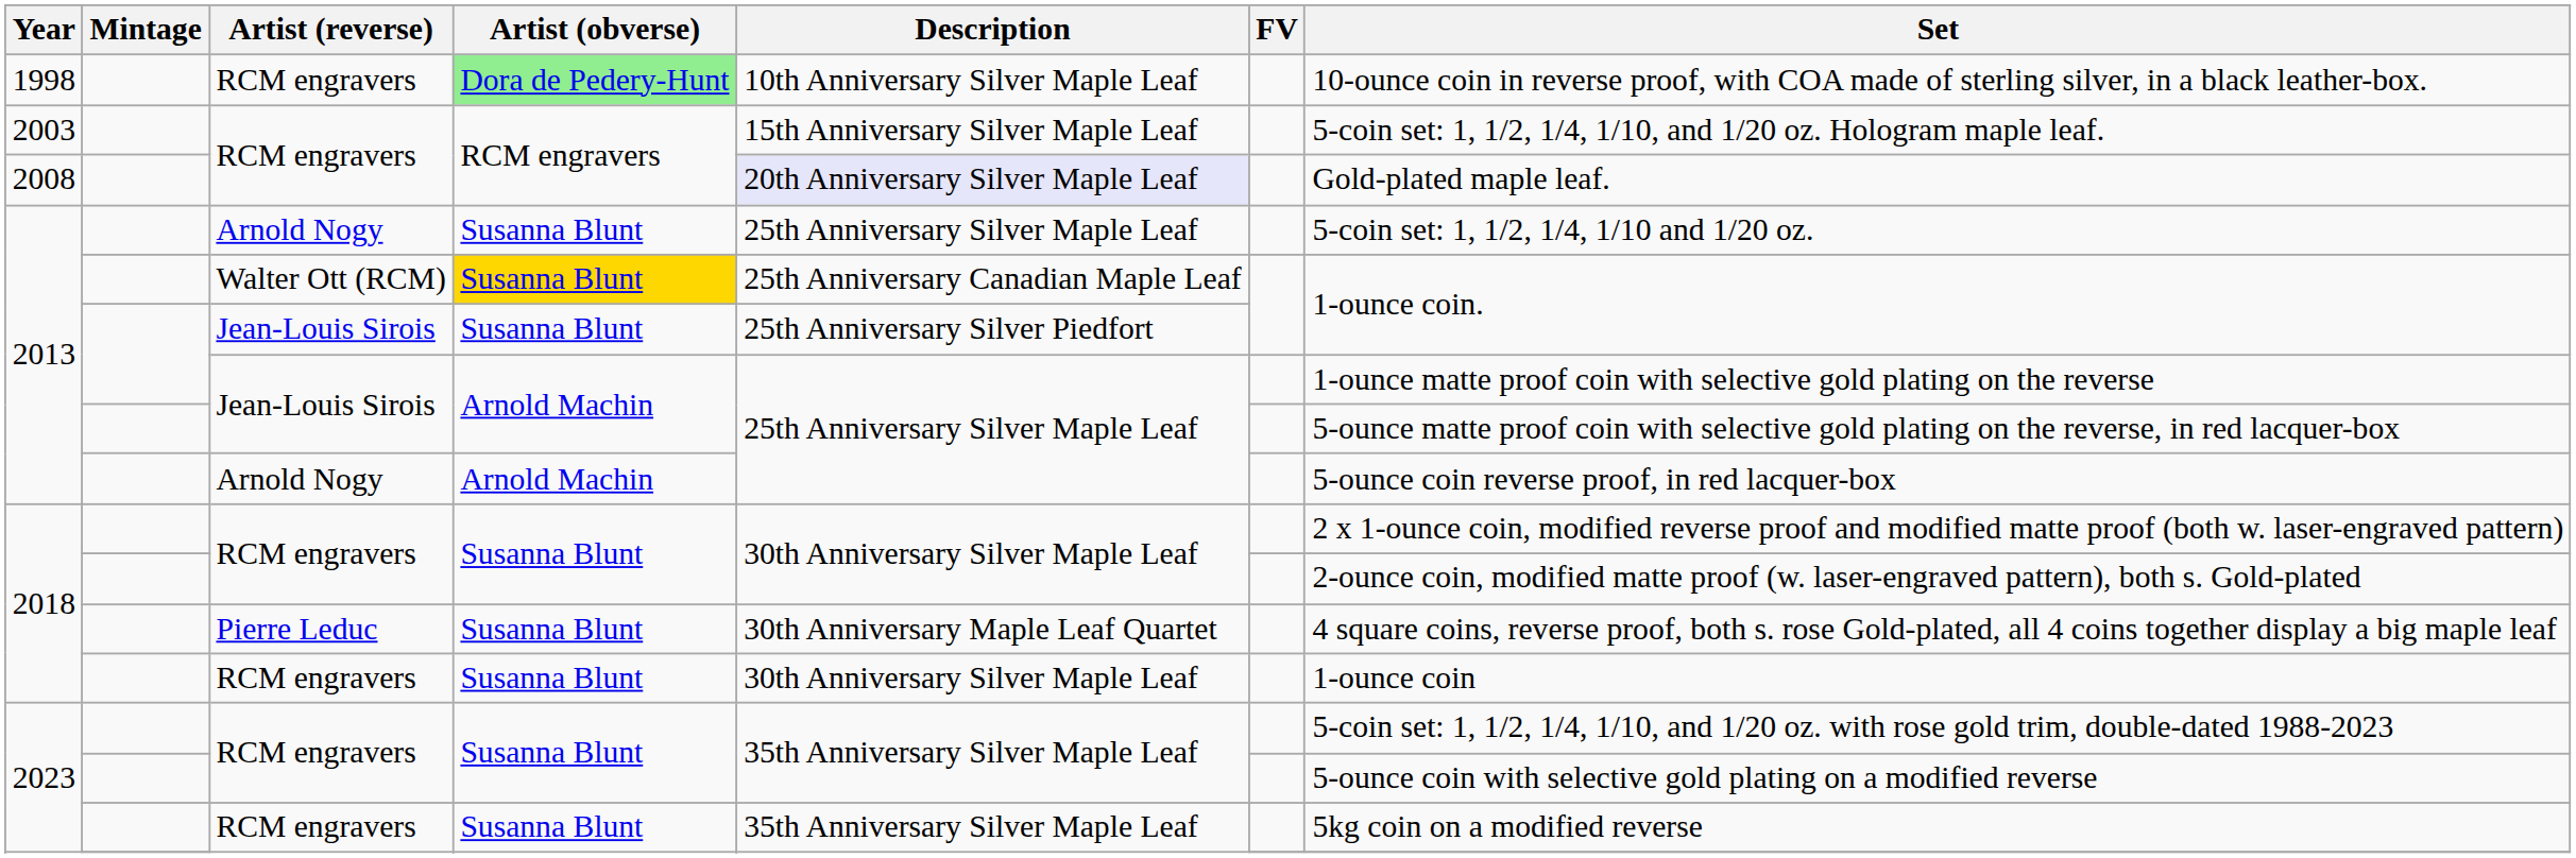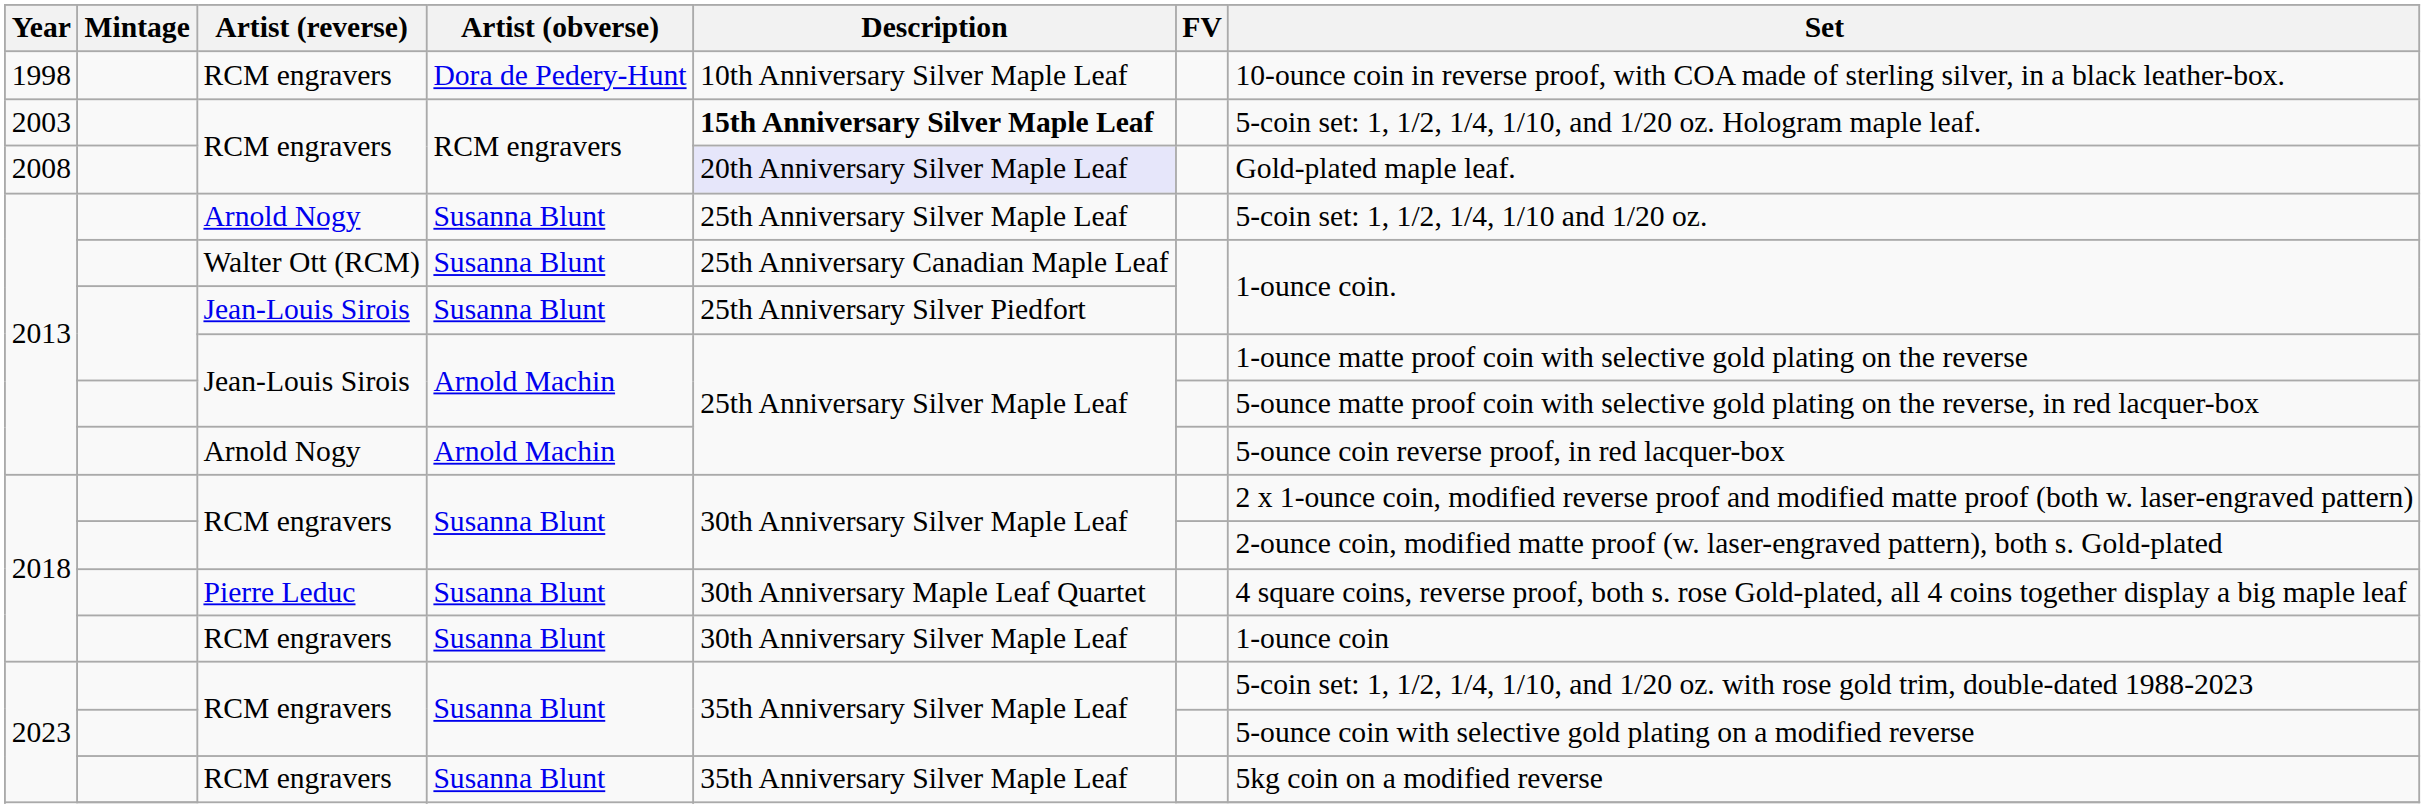1998 | Artist (obverse): lightgreen background -> no background
2003 | Description: normal -> bold
2013 / Walter Ott (RCM) | Artist (obverse): gold background -> no background
